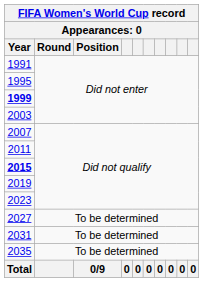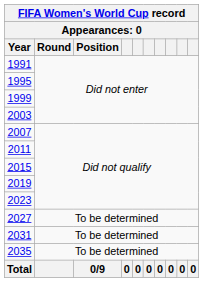1999 | Year: bold -> normal
2015 | Year: bold -> normal
